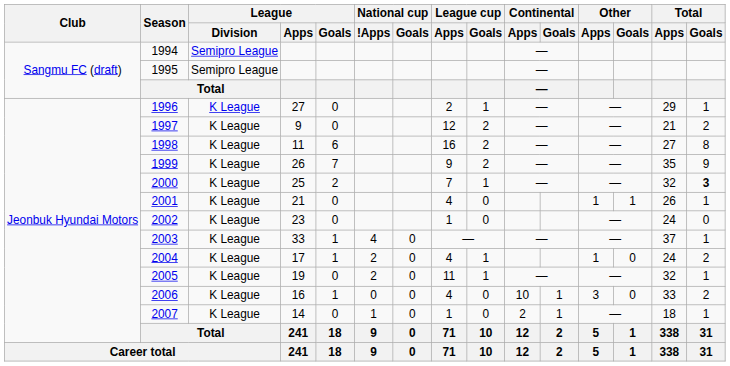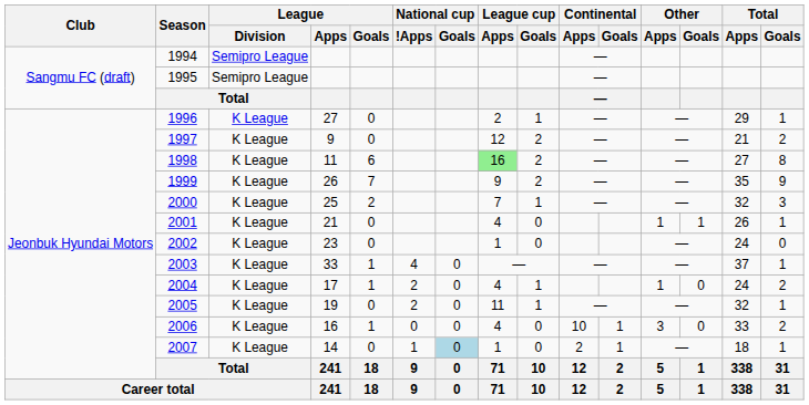1998 | League cup / Apps: no background -> lightgreen background
2000 | Total / Goals: bold -> normal
2007 | National cup / Goals: no background -> lightblue background
